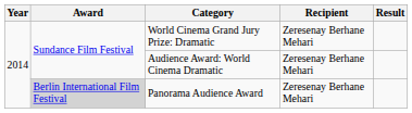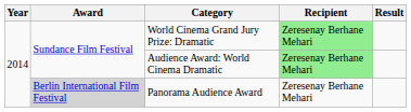World Cinema Grand Jury Prize: Dramatic | Recipient: no background -> lightgreen background
Audience Award: World Cinema Dramatic | Recipient: no background -> lightgreen background
